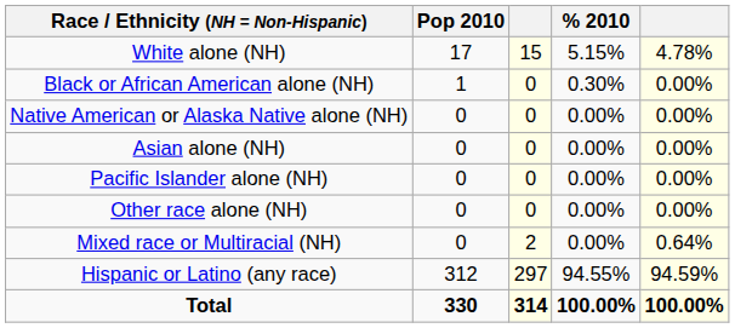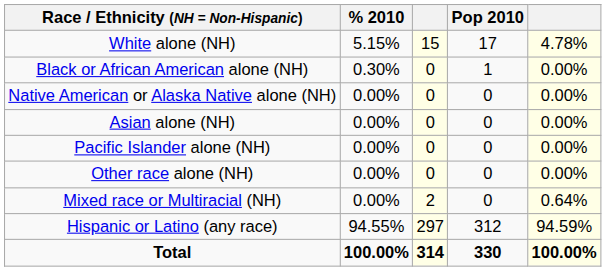columns swapped: Pop 2010 <-> % 2010
